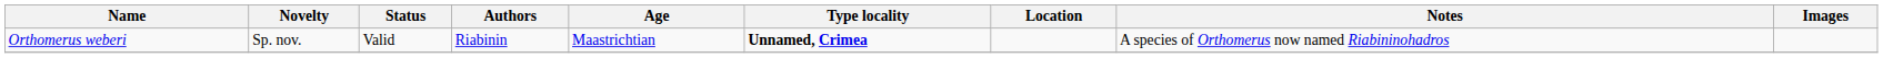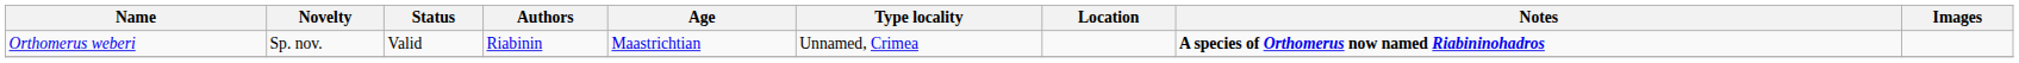Orthomerus weberi | Type locality: bold -> normal
Orthomerus weberi | Notes: normal -> bold
